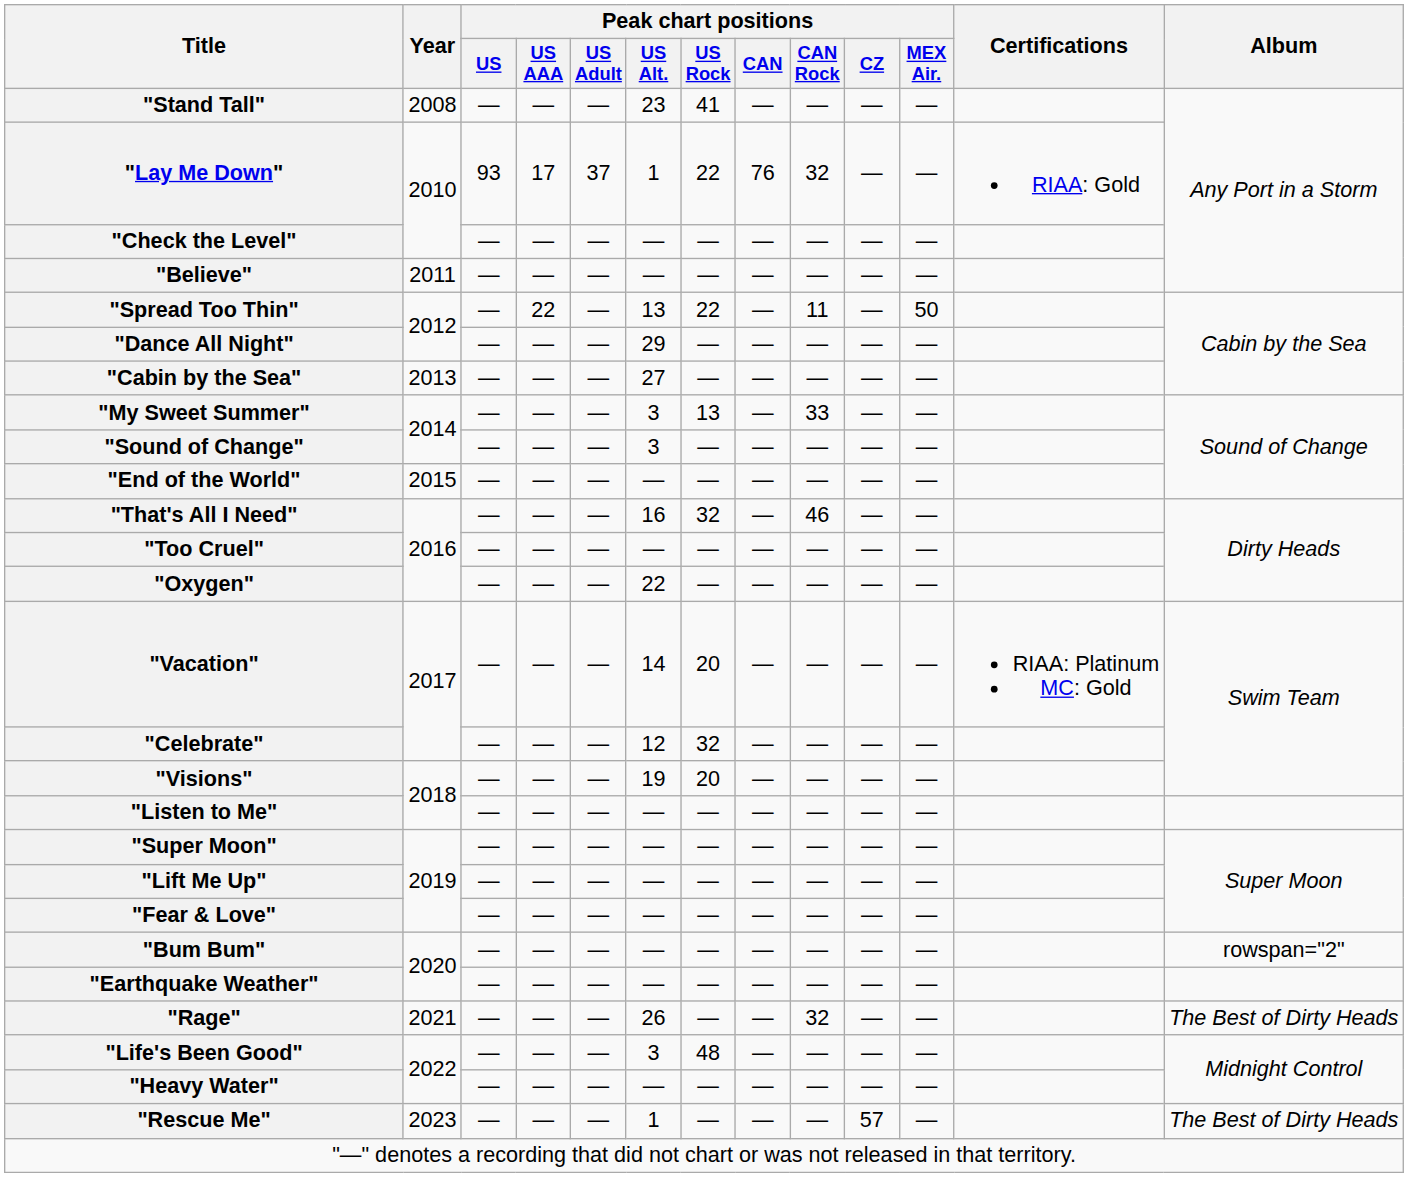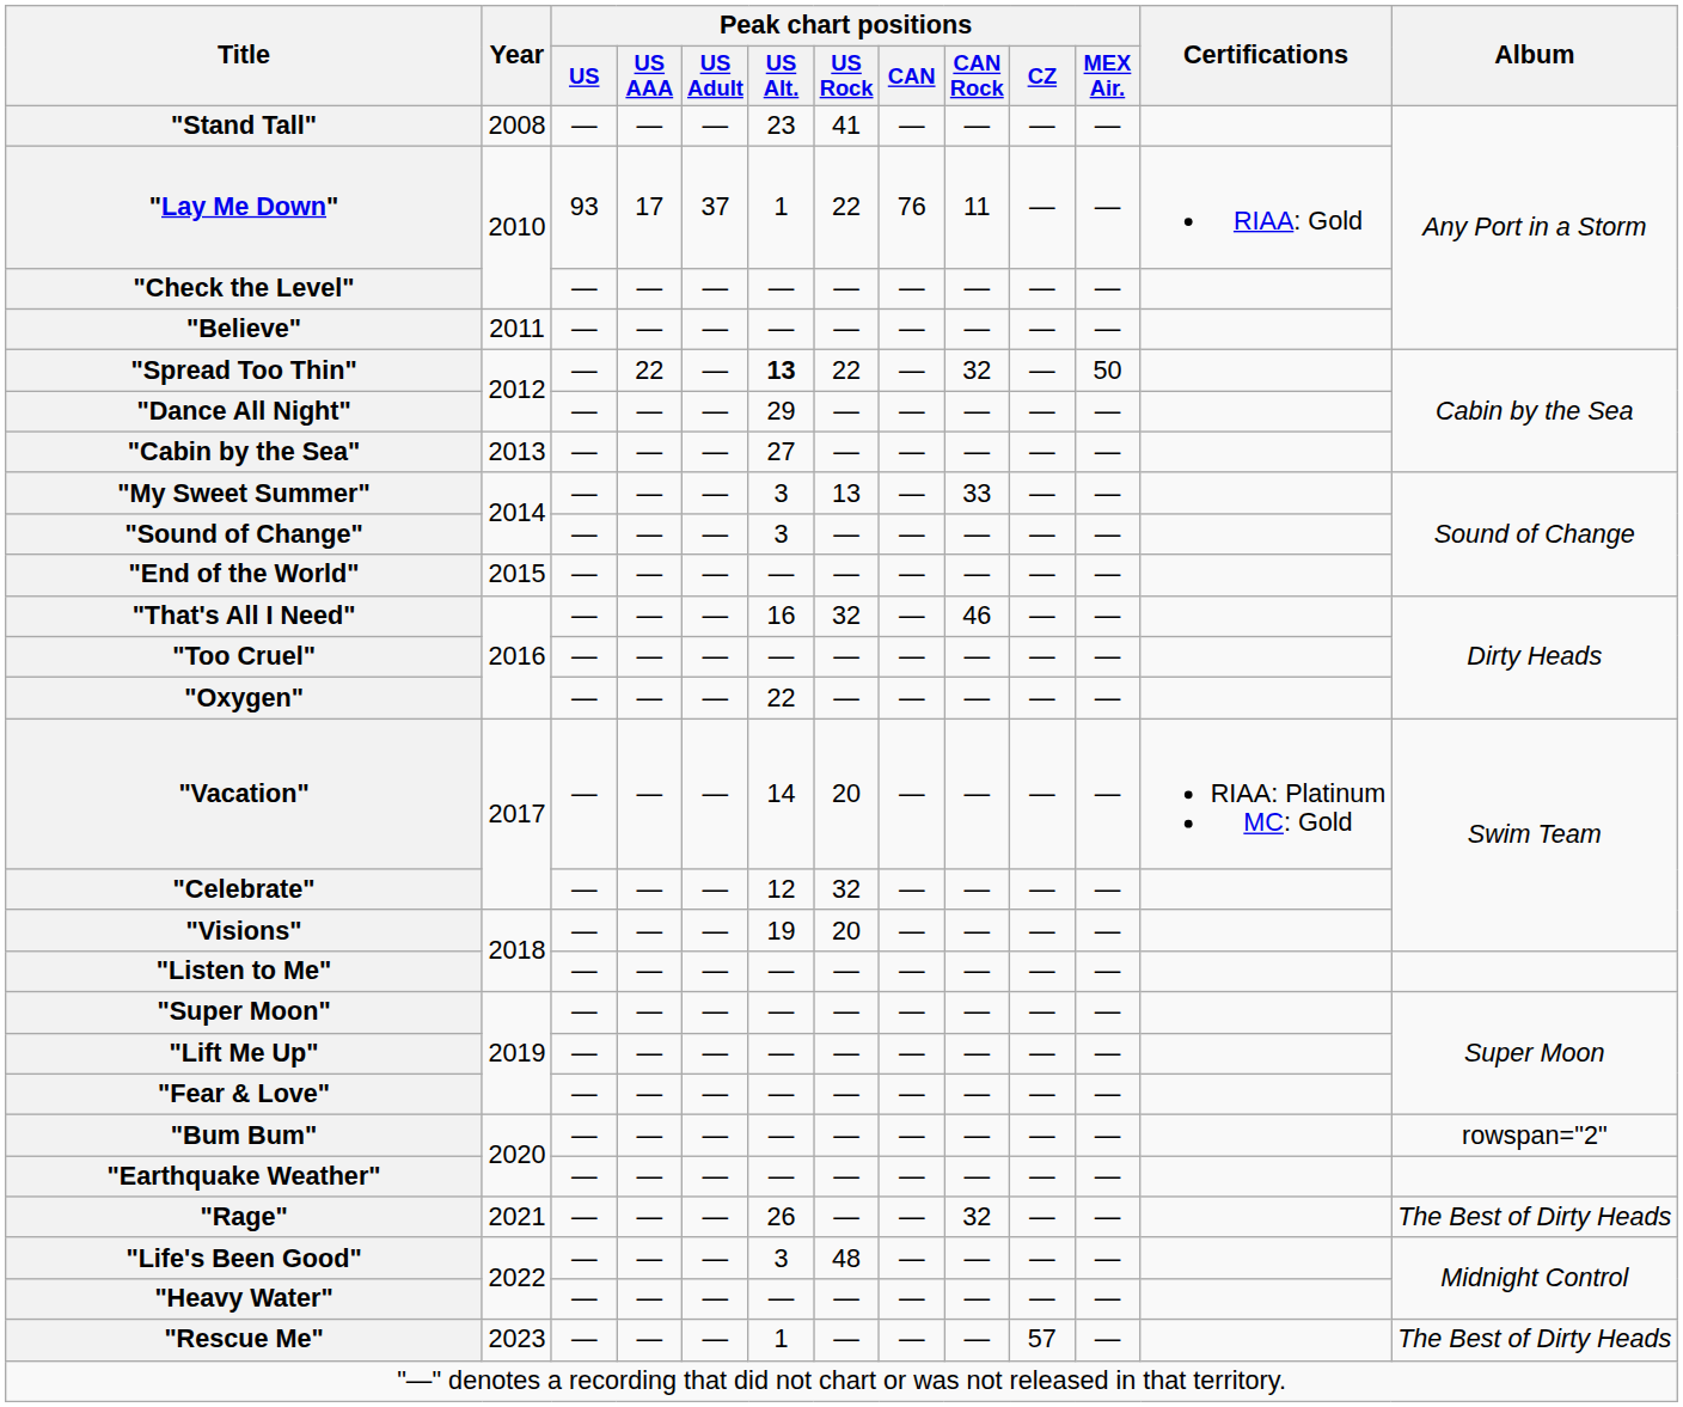"Lay Me Down" | Peak chart positions / CAN Rock: 32 -> 11
"Spread Too Thin" | Peak chart positions / US Alt.: normal -> bold
"Spread Too Thin" | Peak chart positions / CAN Rock: 11 -> 32
